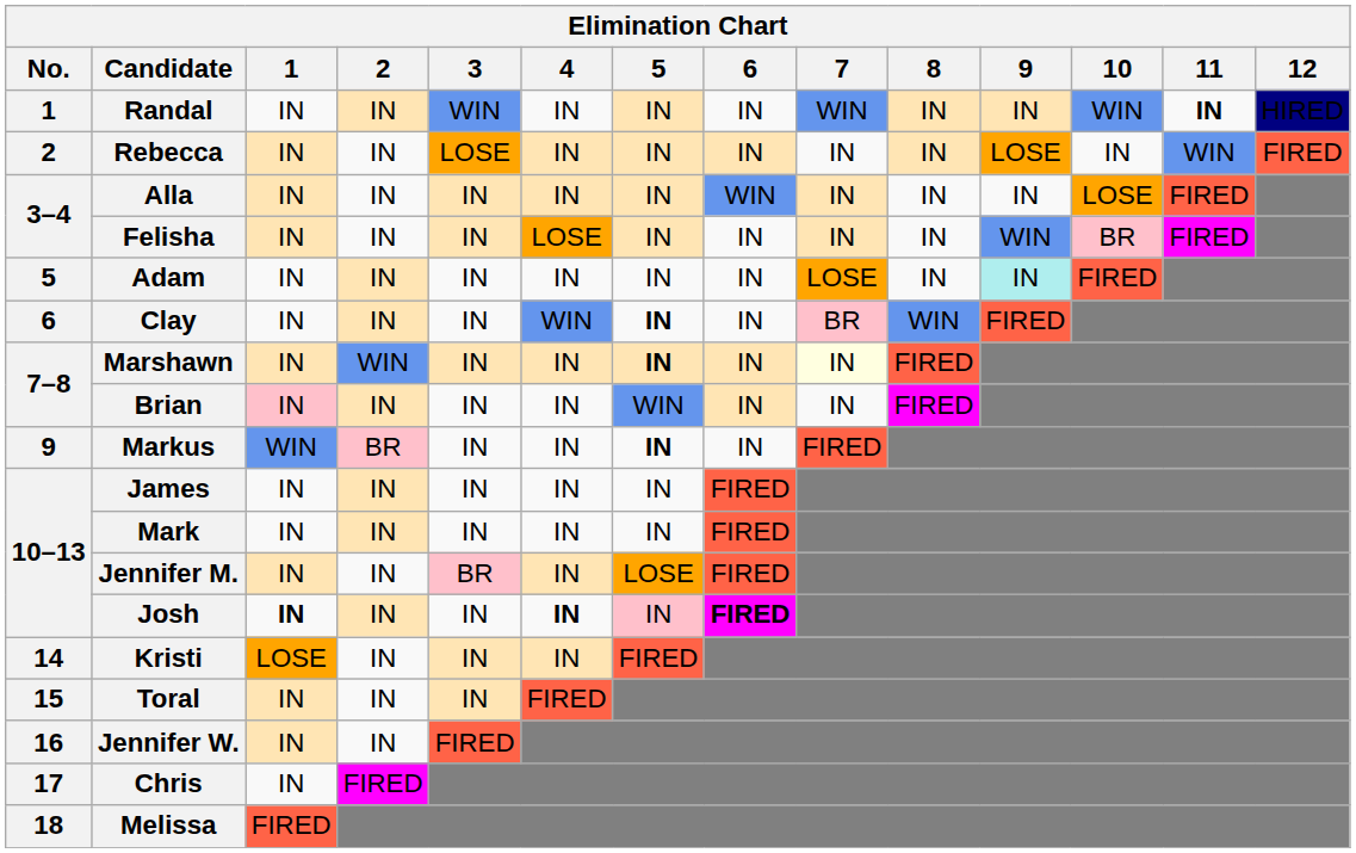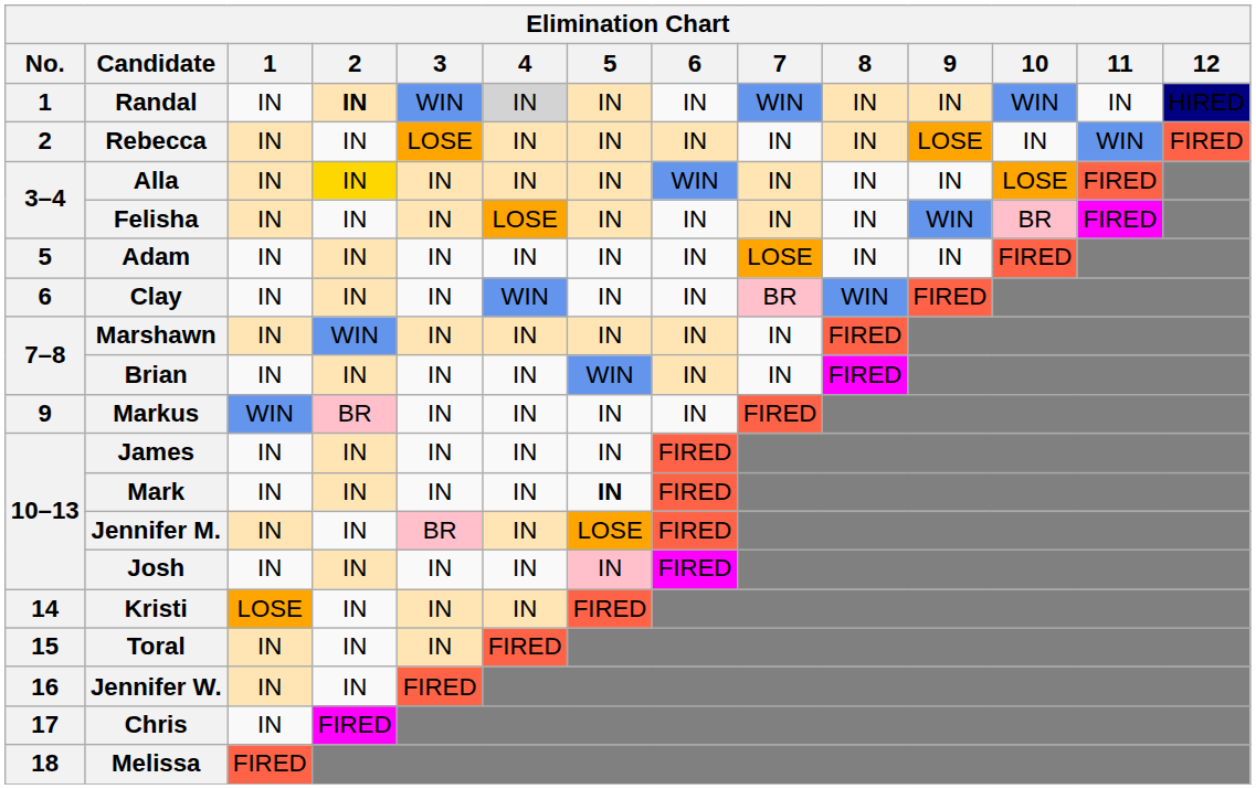Randal | Elimination Chart / 2: normal -> bold
Randal | Elimination Chart / 4: no background -> lightgrey background
Randal | Elimination Chart / 11: bold -> normal
Alla | Elimination Chart / 2: no background -> gold background
Adam | Elimination Chart / 9: paleturquoise background -> no background
Clay | Elimination Chart / 5: bold -> normal
Marshawn | Elimination Chart / 5: bold -> normal
Marshawn | Elimination Chart / 7: lightyellow background -> no background
Brian | Elimination Chart / 1: pink background -> no background
Markus | Elimination Chart / 5: bold -> normal
Mark | Elimination Chart / 5: normal -> bold
Josh | Elimination Chart / 1: bold -> normal
Josh | Elimination Chart / 4: bold -> normal
Josh | Elimination Chart / 6: bold -> normal
